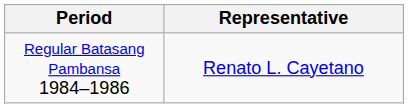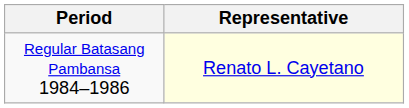Regular Batasang Pambansa 1984–1986 | Representative: no background -> lightyellow background
